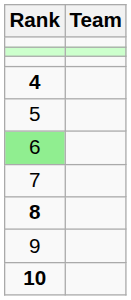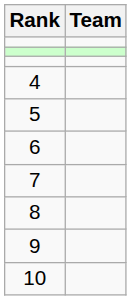row 5 | Rank: bold -> normal
row 7 | Rank: lightgreen background -> no background
row 9 | Rank: bold -> normal
row 11 | Rank: bold -> normal
